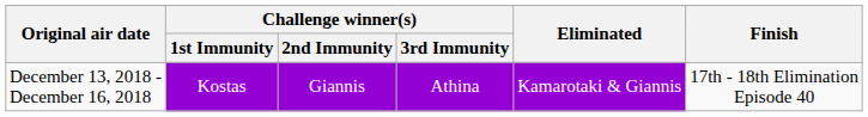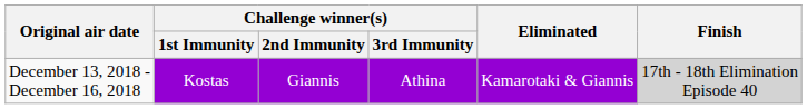December 13, 2018 - December 16, 2018 | Finish: no background -> lightgrey background
